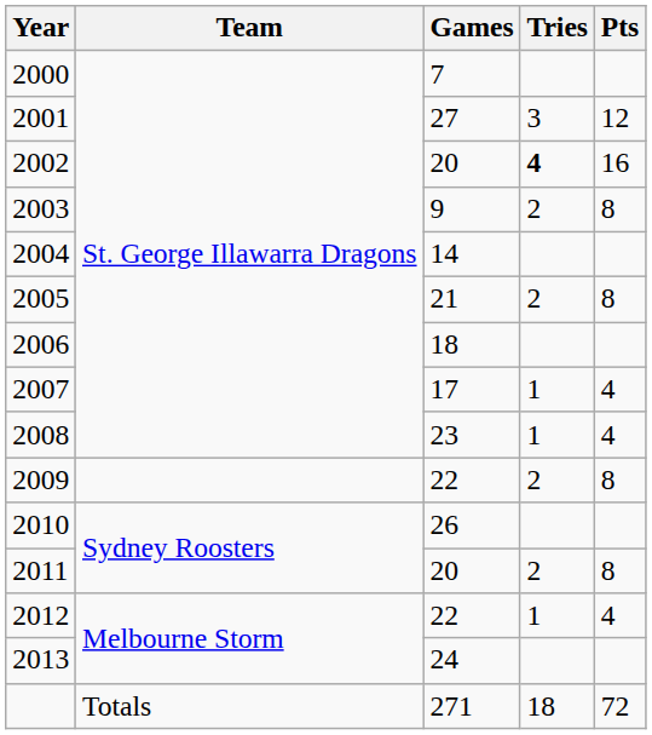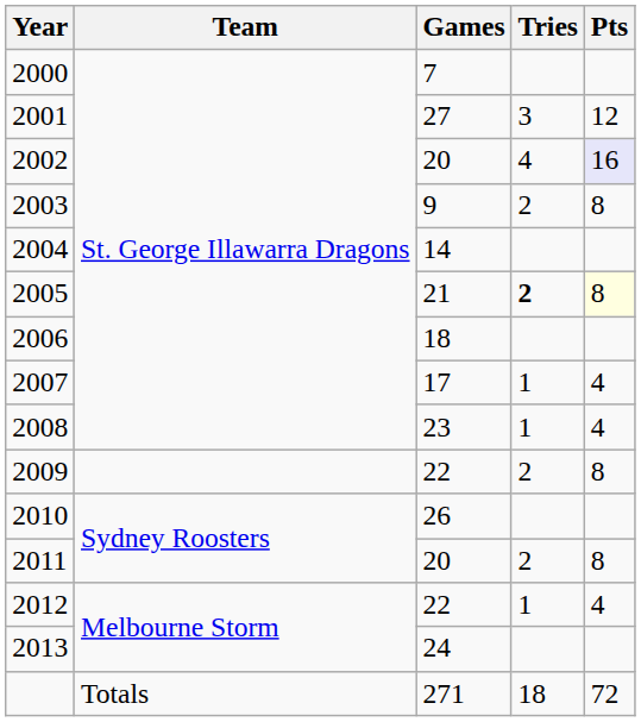2002 | Tries: bold -> normal
2002 | Pts: no background -> lavender background
2005 | Tries: normal -> bold
2005 | Pts: no background -> lightyellow background
